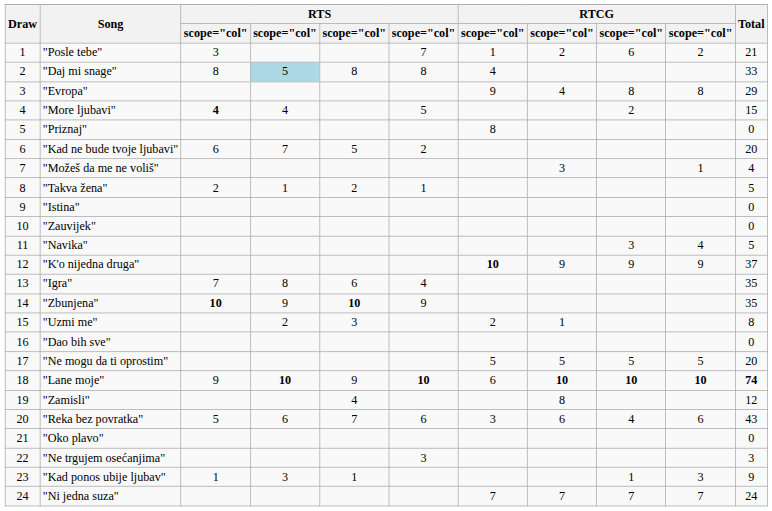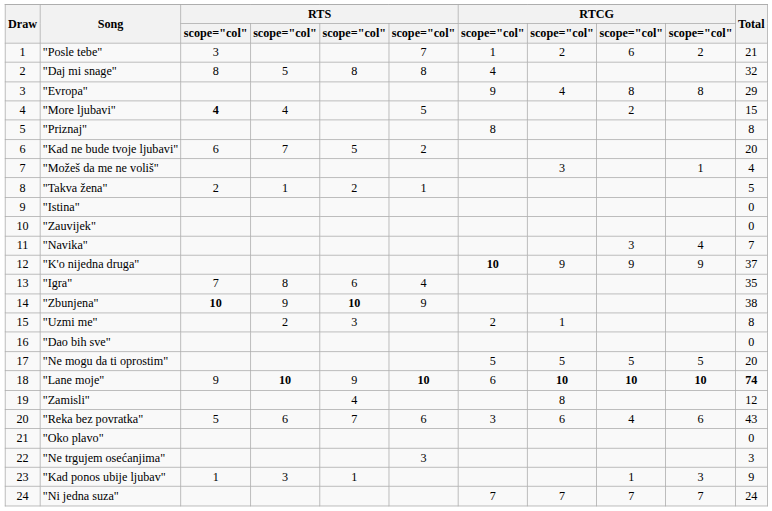"Daj mi snage" | column 4: lightblue background -> no background
"Daj mi snage" | Total: 33 -> 32
"Priznaj" | Total: 0 -> 8
"Navika" | Total: 5 -> 7
"Zbunjena" | Total: 35 -> 38
